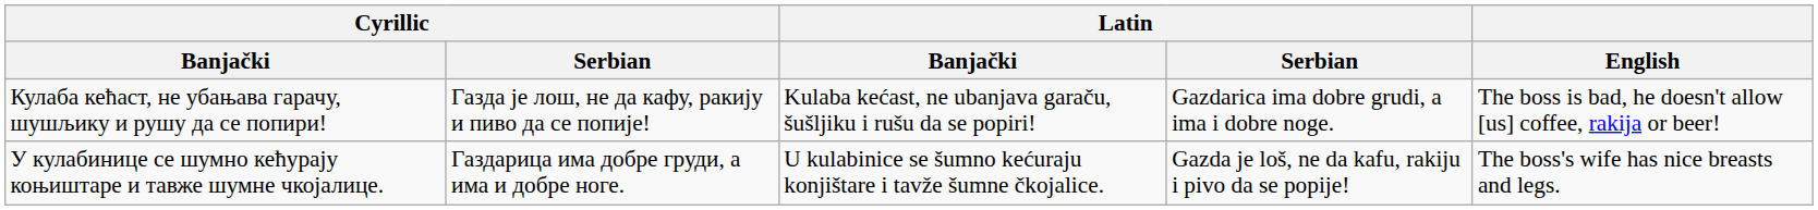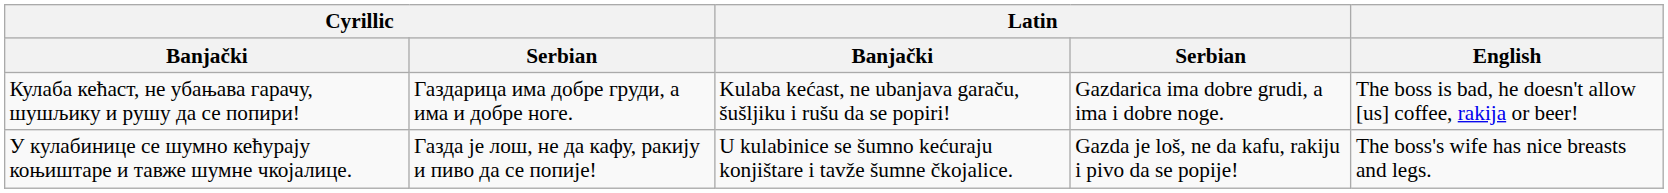row 3 | Cyrillic / Serbian: Газда је лош, не да кафу, ракију и пиво да се попије! -> Газдарица има добре груди, а има и добре ноге.
row 4 | Cyrillic / Serbian: Газдарица има добре груди, а има и добре ноге. -> Газда је лош, не да кафу, ракију и пиво да се попије!
